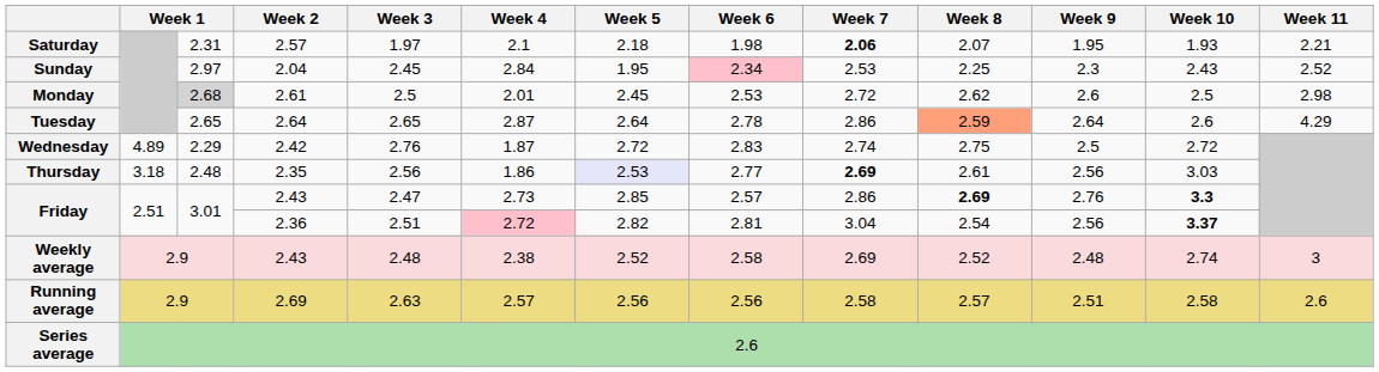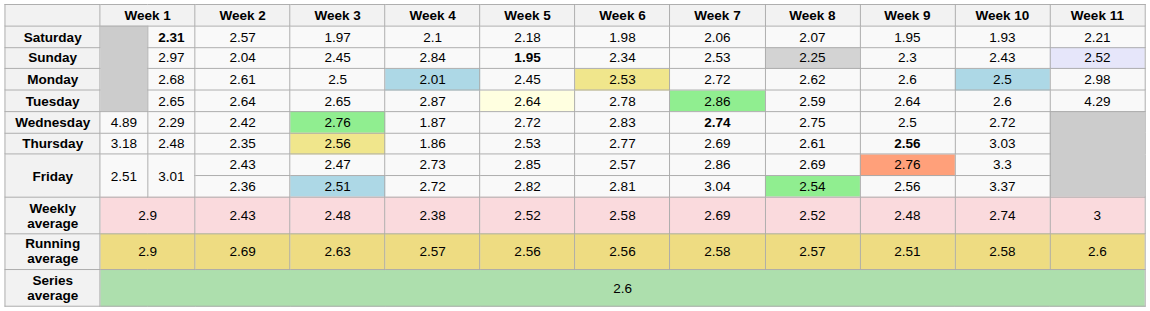Saturday | column 3: normal -> bold
Saturday | Week 7: bold -> normal
Sunday | Week 5: normal -> bold
Sunday | Week 6: pink background -> no background
Sunday | Week 8: no background -> lightgrey background
Sunday | Week 11: no background -> lavender background
Monday | column 3: lightgrey background -> no background
Monday | Week 4: no background -> lightblue background
Monday | Week 6: no background -> khaki background
Monday | Week 10: no background -> lightblue background
Tuesday | Week 5: no background -> lightyellow background
Tuesday | Week 7: no background -> lightgreen background
Tuesday | Week 8: lightsalmon background -> no background
Wednesday | Week 3: no background -> lightgreen background
Wednesday | Week 7: normal -> bold
Thursday | Week 3: no background -> khaki background
Thursday | Week 5: lavender background -> no background
Thursday | Week 7: bold -> normal
Thursday | Week 9: normal -> bold
Friday / 2.43 | Week 8: bold -> normal
Friday / 2.43 | Week 9: no background -> lightsalmon background
Friday / 2.43 | Week 10: bold -> normal
Friday / 2.36 | Week 3: no background -> lightblue background
Friday / 2.36 | Week 4: pink background -> no background
Friday / 2.36 | Week 8: no background -> lightgreen background
Friday / 2.36 | Week 10: bold -> normal
